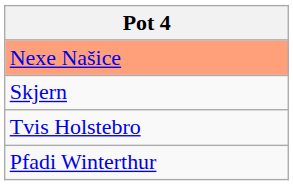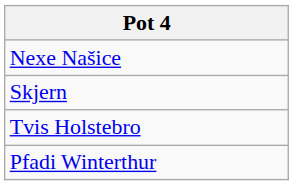row 2 | column 1: lightsalmon background -> no background
